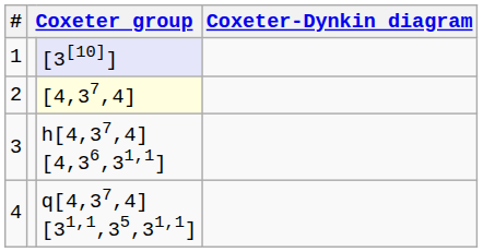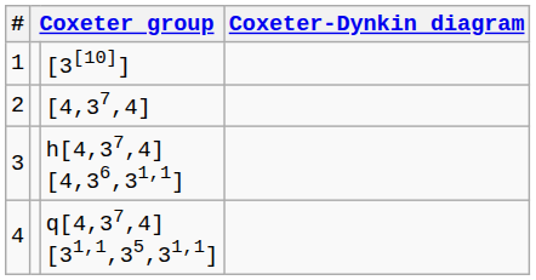1 | column 3: lavender background -> no background
2 | column 3: lightyellow background -> no background
